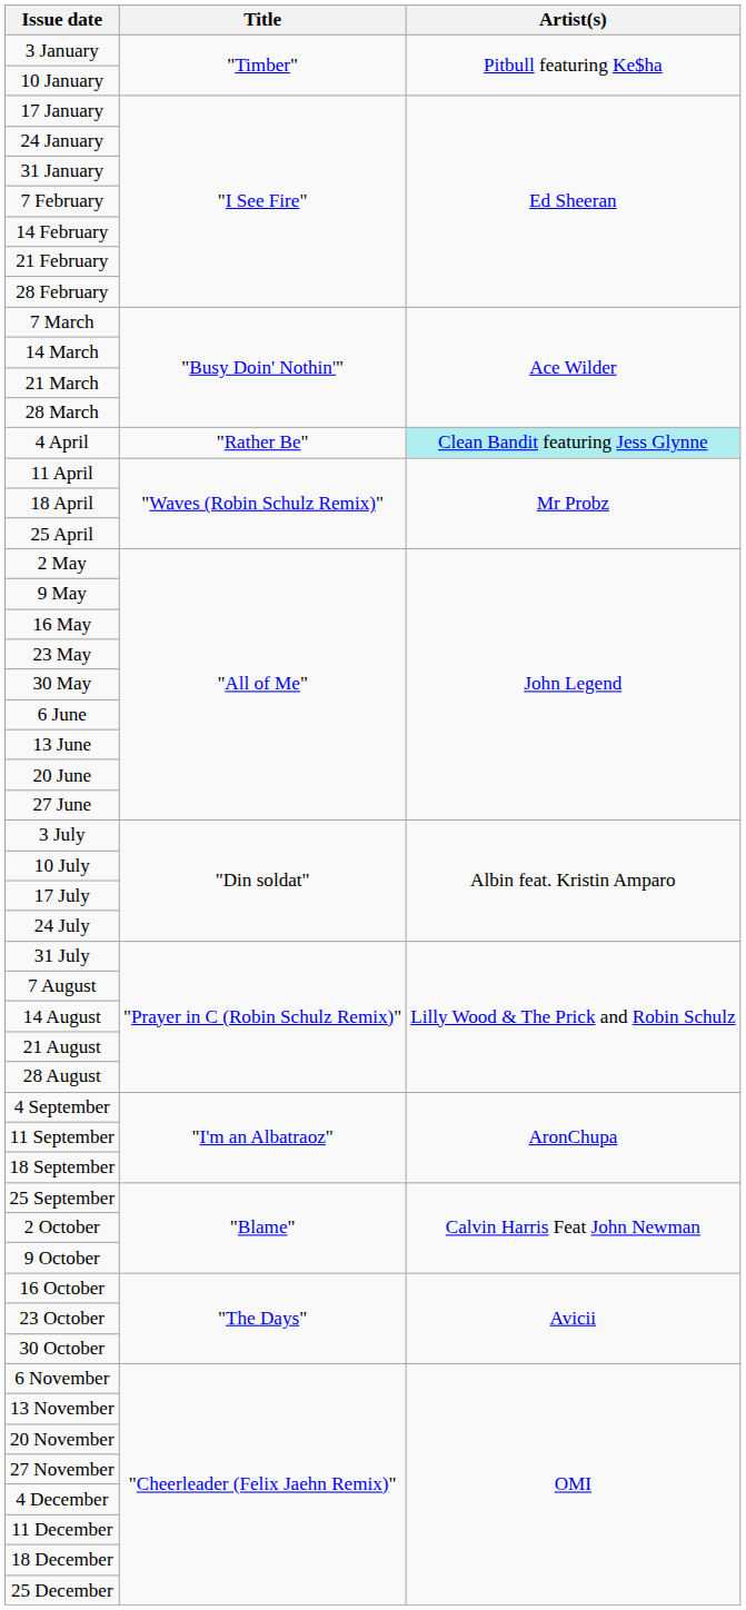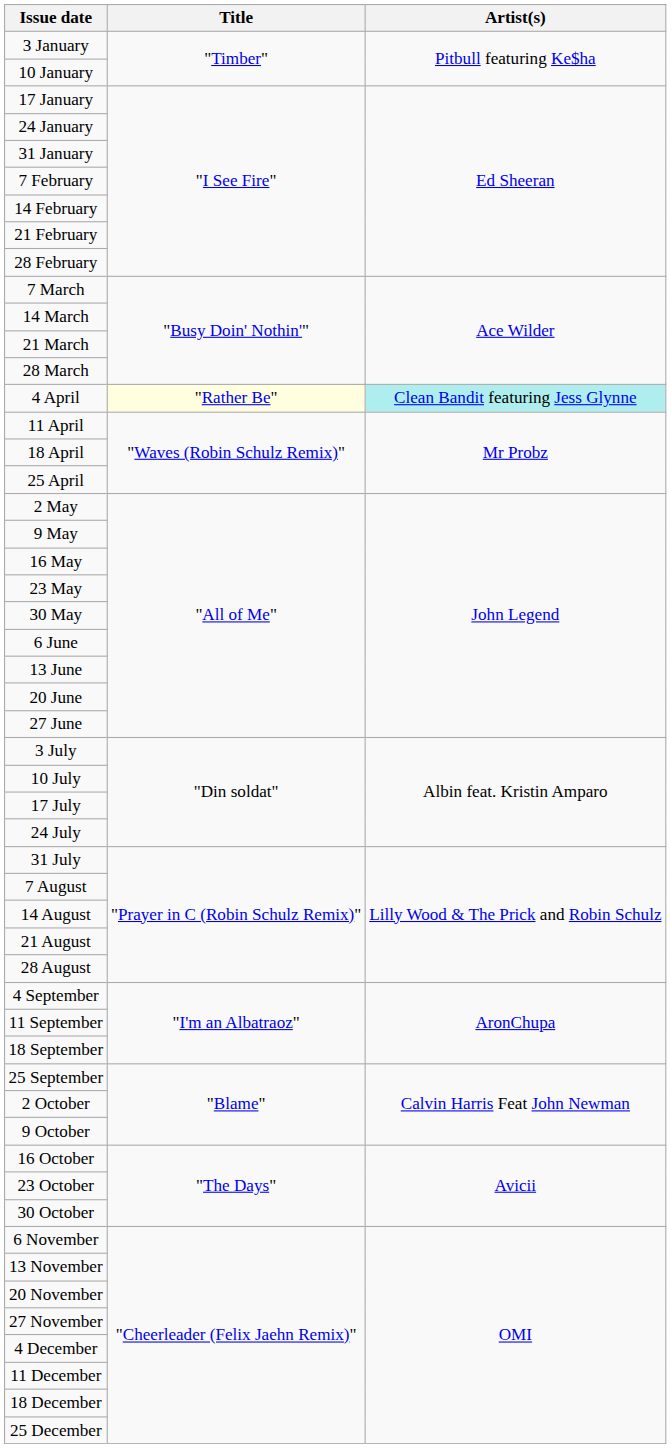4 April | Title: no background -> lightyellow background
